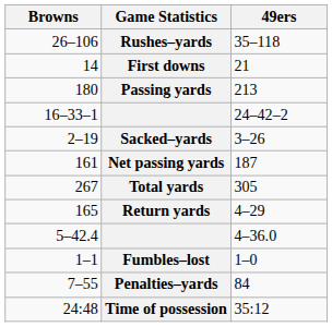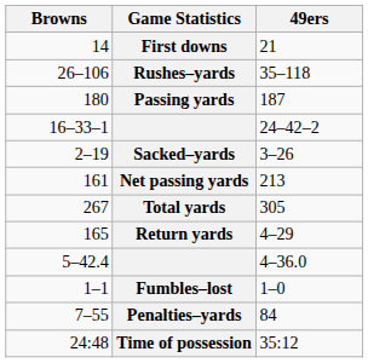rows swapped: First downs <-> Rushes–yards
Passing yards | 49ers: 213 -> 187
Net passing yards | 49ers: 187 -> 213
